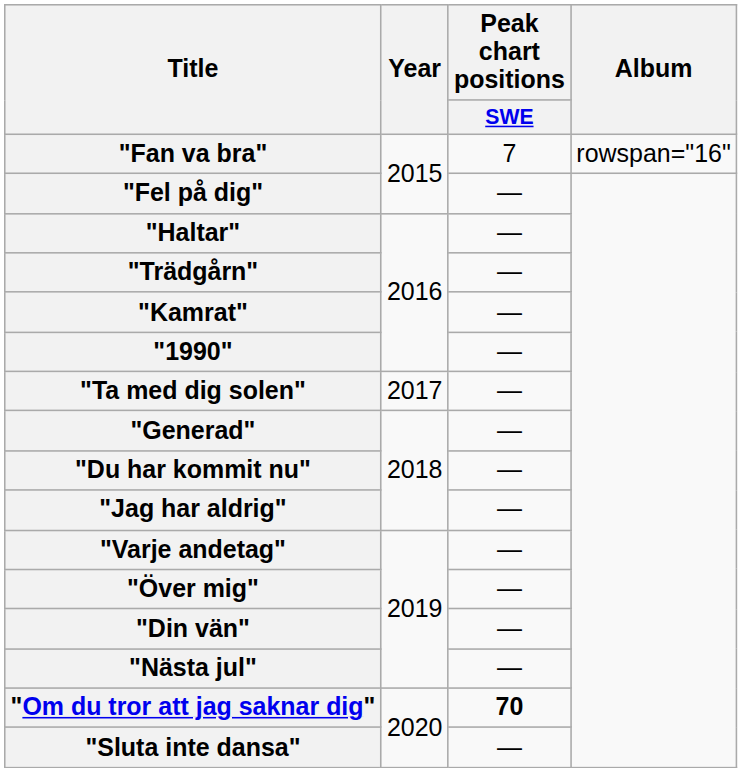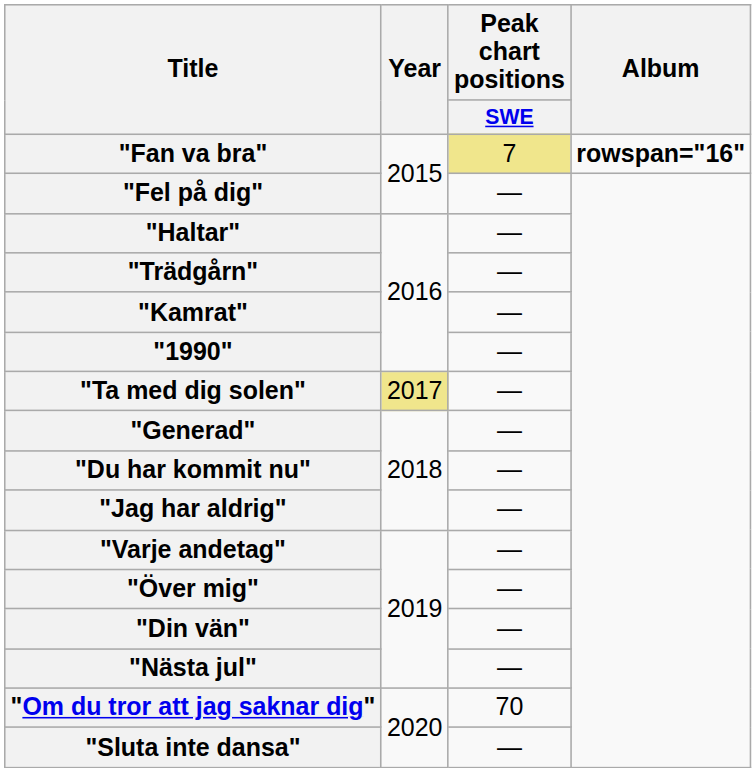"Fan va bra" | Peak chart positions / SWE: no background -> khaki background
"Fan va bra" | Album: normal -> bold
"Ta med dig solen" | Year: no background -> khaki background
"Om du tror att jag saknar dig" | Peak chart positions / SWE: bold -> normal
